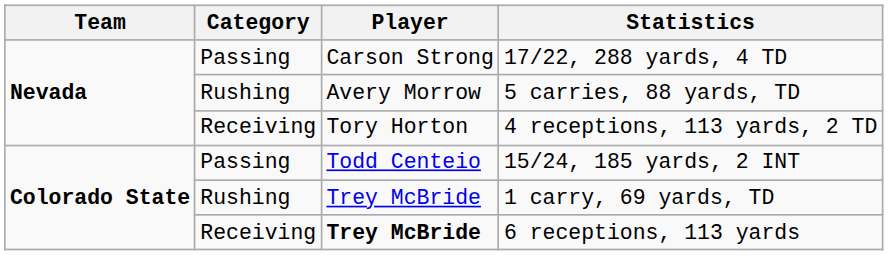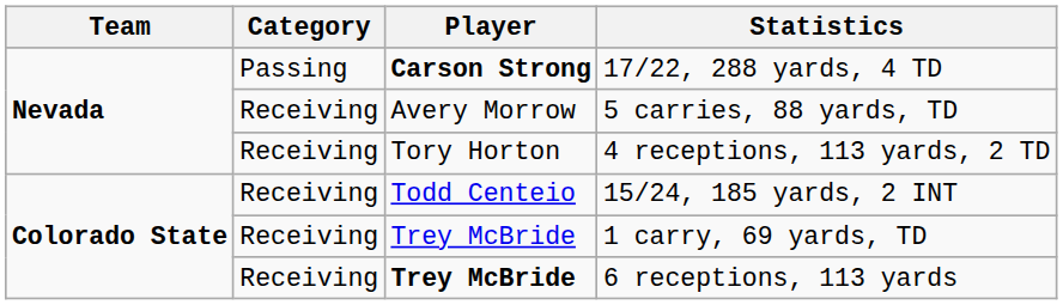17/22, 288 yards, 4 TD | Player: normal -> bold
5 carries, 88 yards, TD | Category: Rushing -> Receiving
15/24, 185 yards, 2 INT | Category: Passing -> Receiving
1 carry, 69 yards, TD | Category: Rushing -> Receiving
